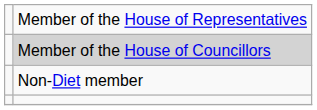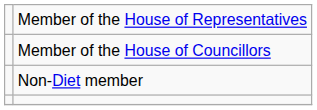row 2 | column 2: lightgrey background -> no background
